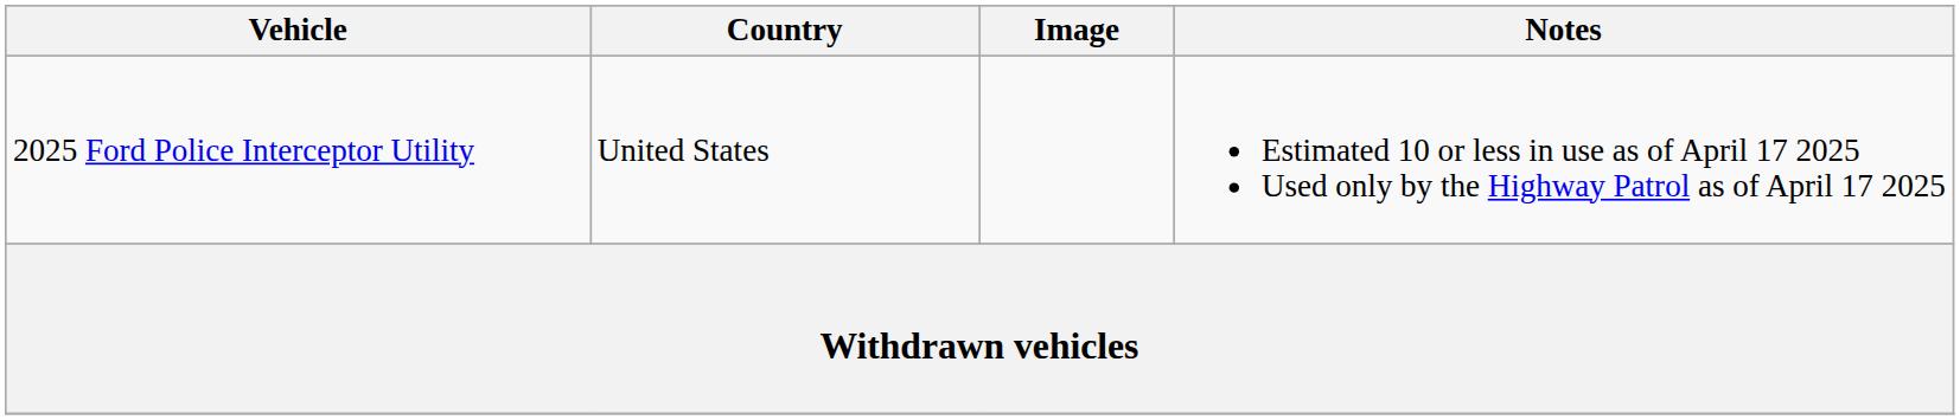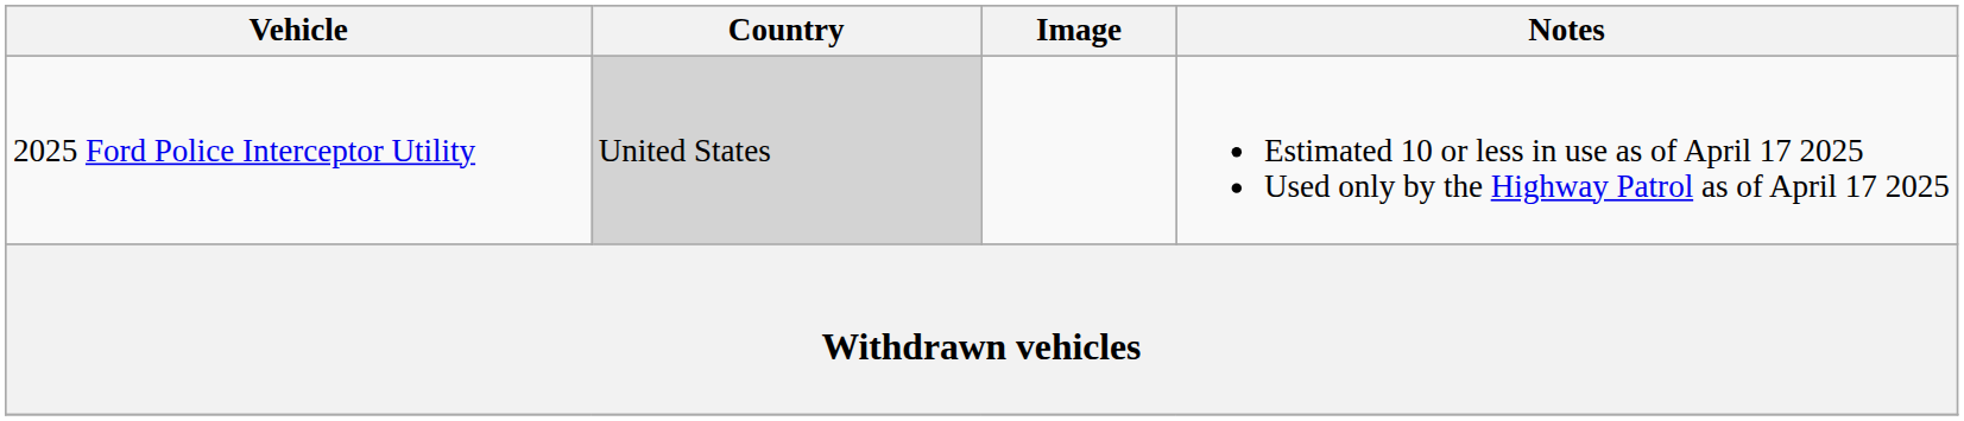2025 Ford Police Interceptor Utility | Country: no background -> lightgrey background
